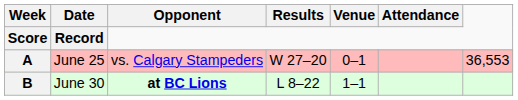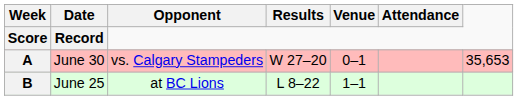A | Date / Record: June 25 -> June 30
A | column 7: 36,553 -> 35,653
B | Date / Record: June 30 -> June 25
B | Opponent: bold -> normal
